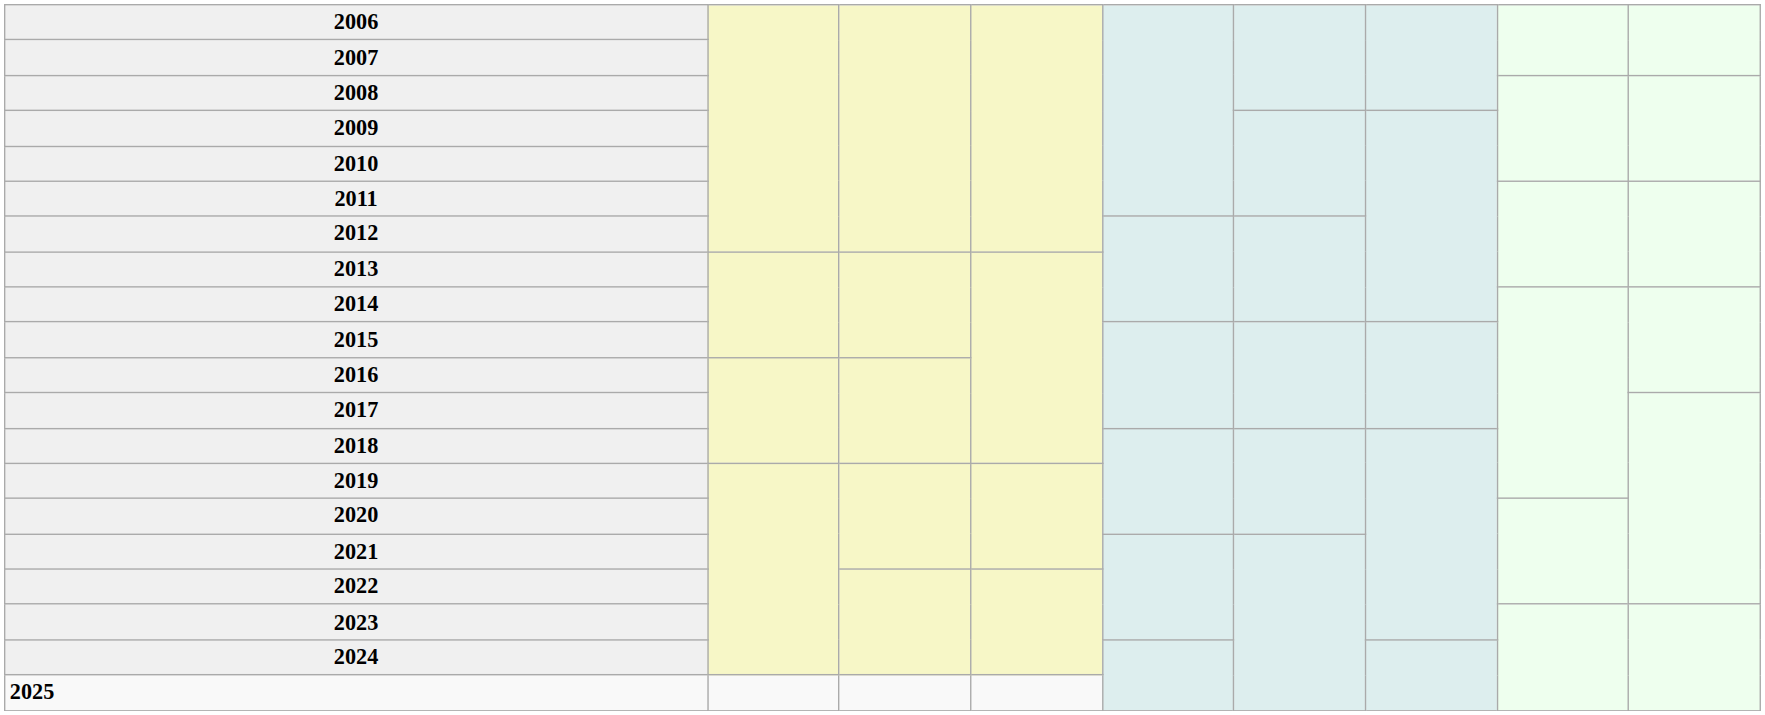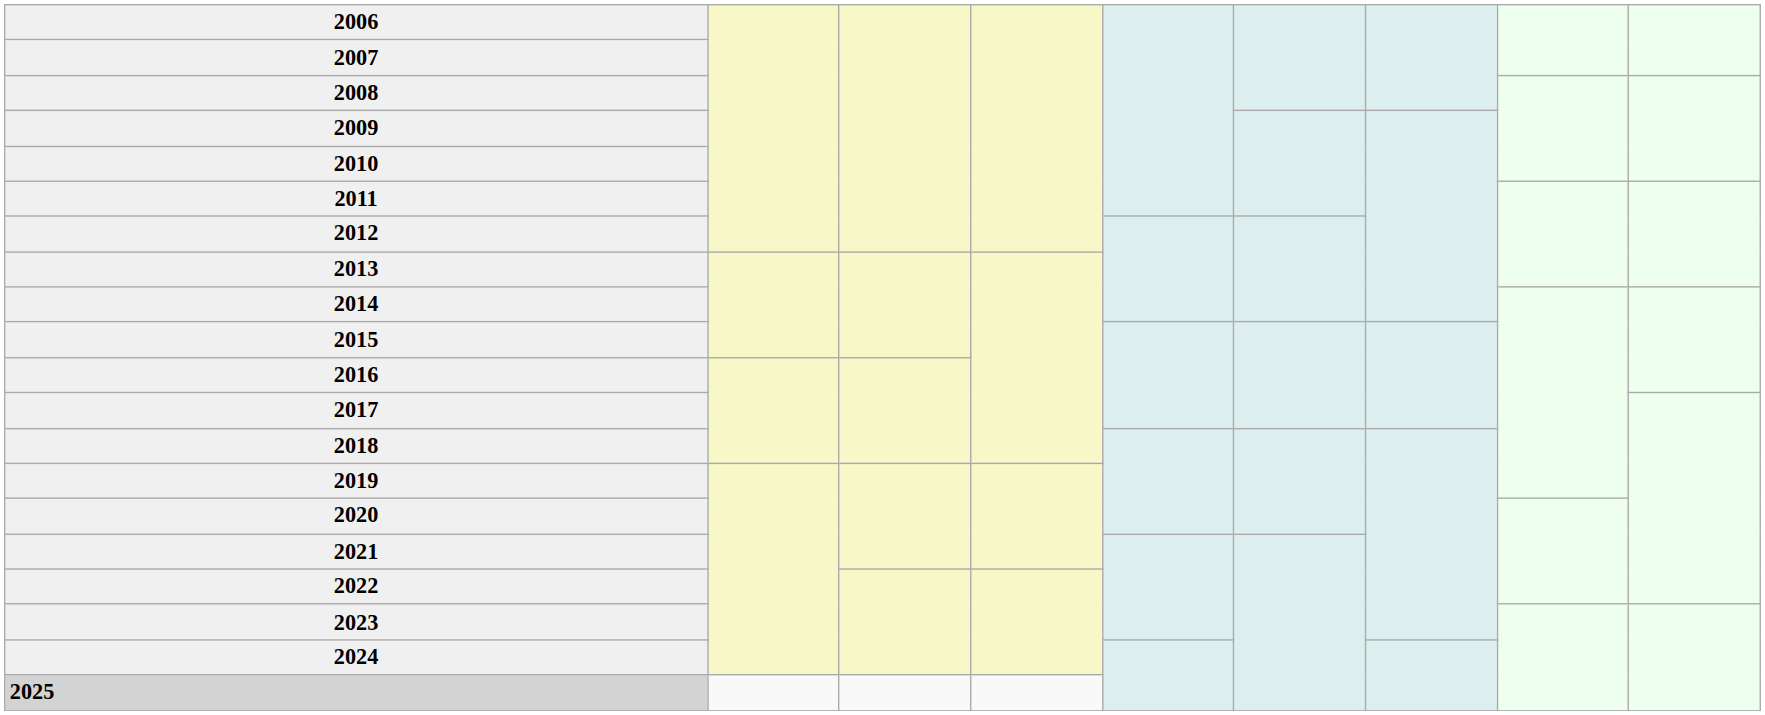2025 | 2006: no background -> lightgrey background
